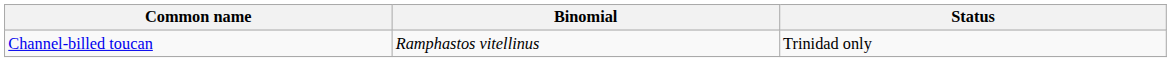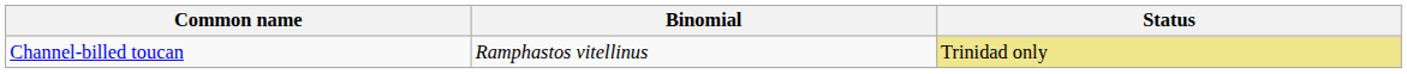Channel-billed toucan | Status: no background -> khaki background
